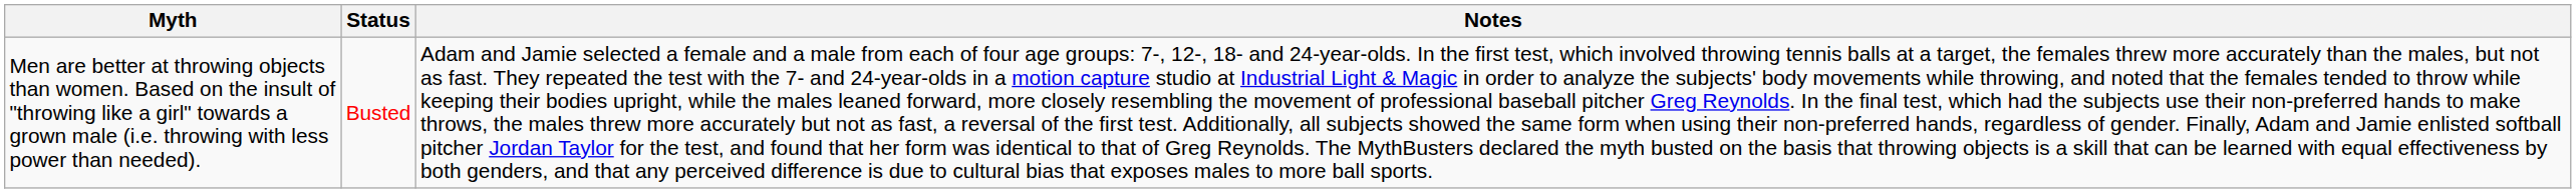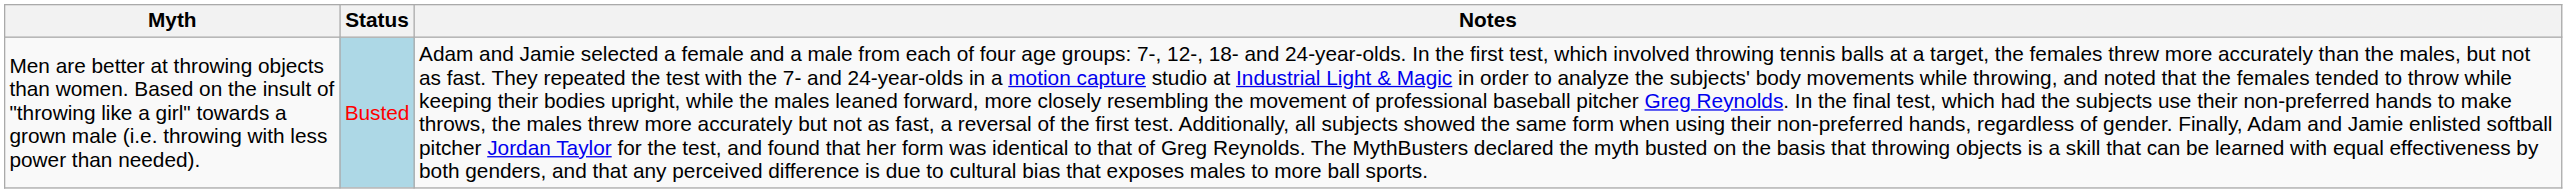row 2 | Status: no background -> lightblue background
